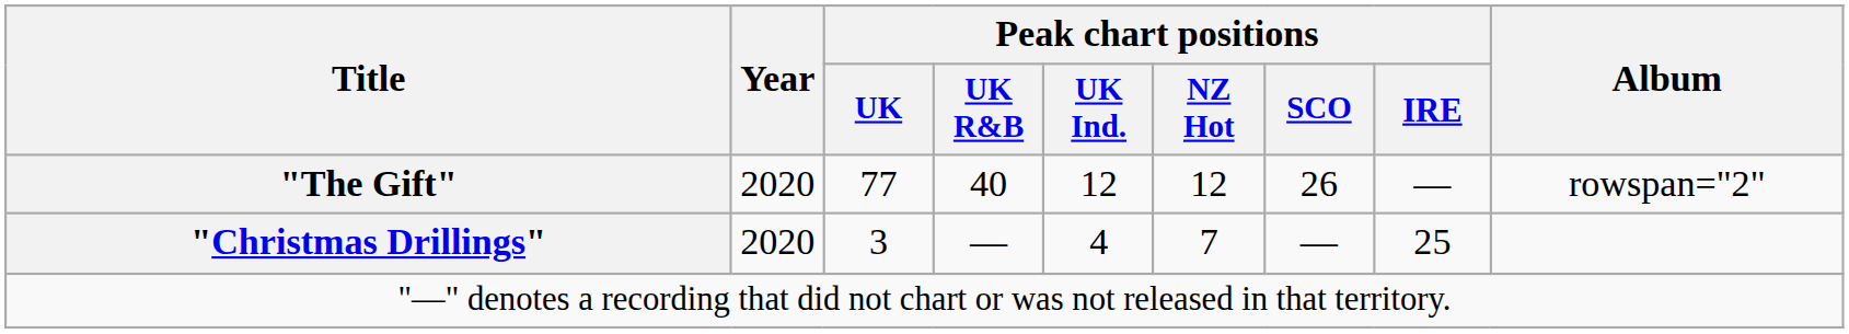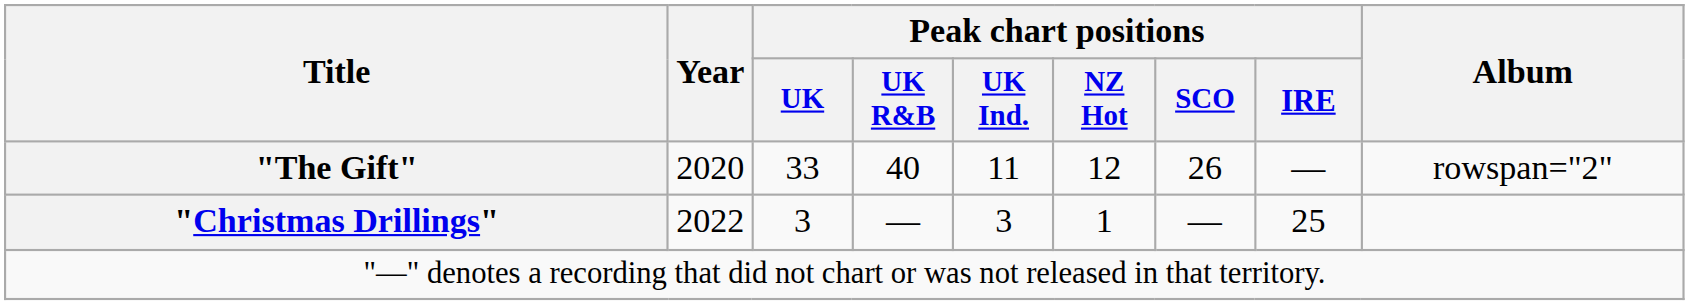"The Gift" | Peak chart positions / UK: 77 -> 33
"The Gift" | Peak chart positions / UK Ind.: 12 -> 11
"Christmas Drillings" | Year: 2020 -> 2022
"Christmas Drillings" | Peak chart positions / UK Ind.: 4 -> 3
"Christmas Drillings" | Peak chart positions / NZ Hot: 7 -> 1
